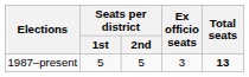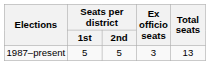1987–present | Total seats: bold -> normal
